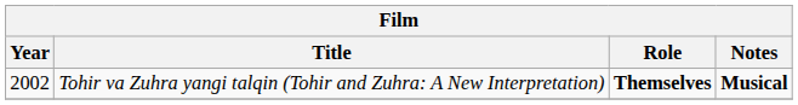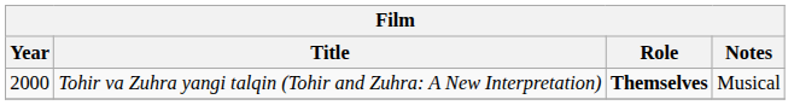row 3 | Year: 2002 -> 2000
row 3 | Notes: bold -> normal
